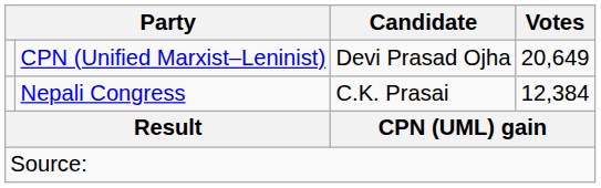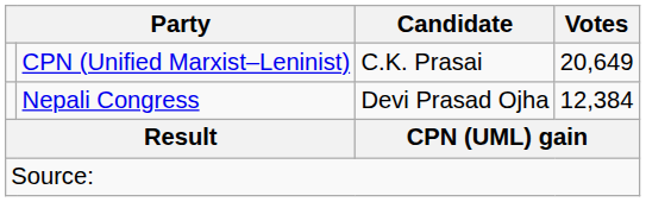CPN (Unified Marxist–Leninist) | Candidate: Devi Prasad Ojha -> C.K. Prasai
Nepali Congress | Candidate: C.K. Prasai -> Devi Prasad Ojha
